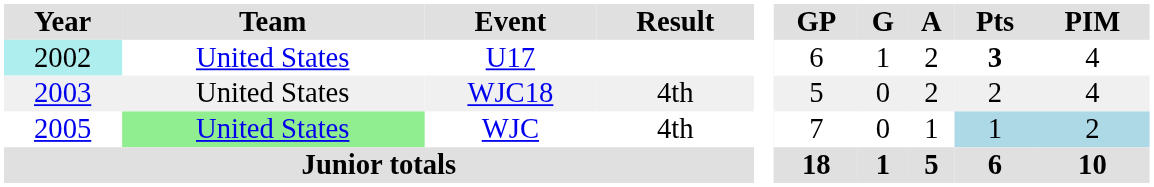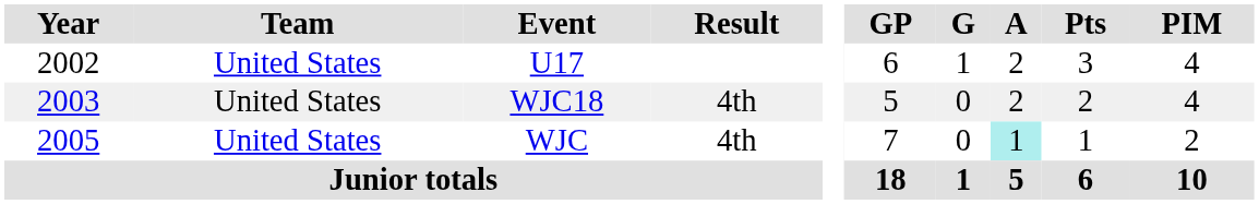U17 | Year: paleturquoise background -> no background
U17 | Pts: bold -> normal
WJC | Team: lightgreen background -> no background
WJC | A: no background -> paleturquoise background
WJC | Pts: lightblue background -> no background
WJC | PIM: lightblue background -> no background
